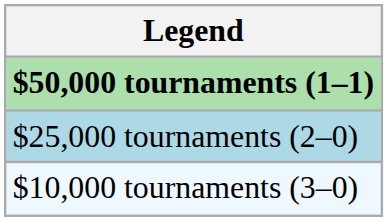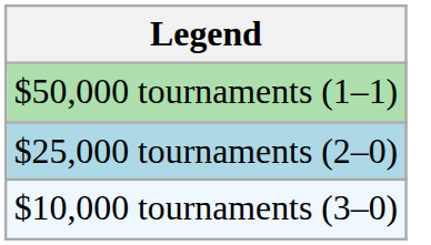row 2 | column 1: bold -> normal
